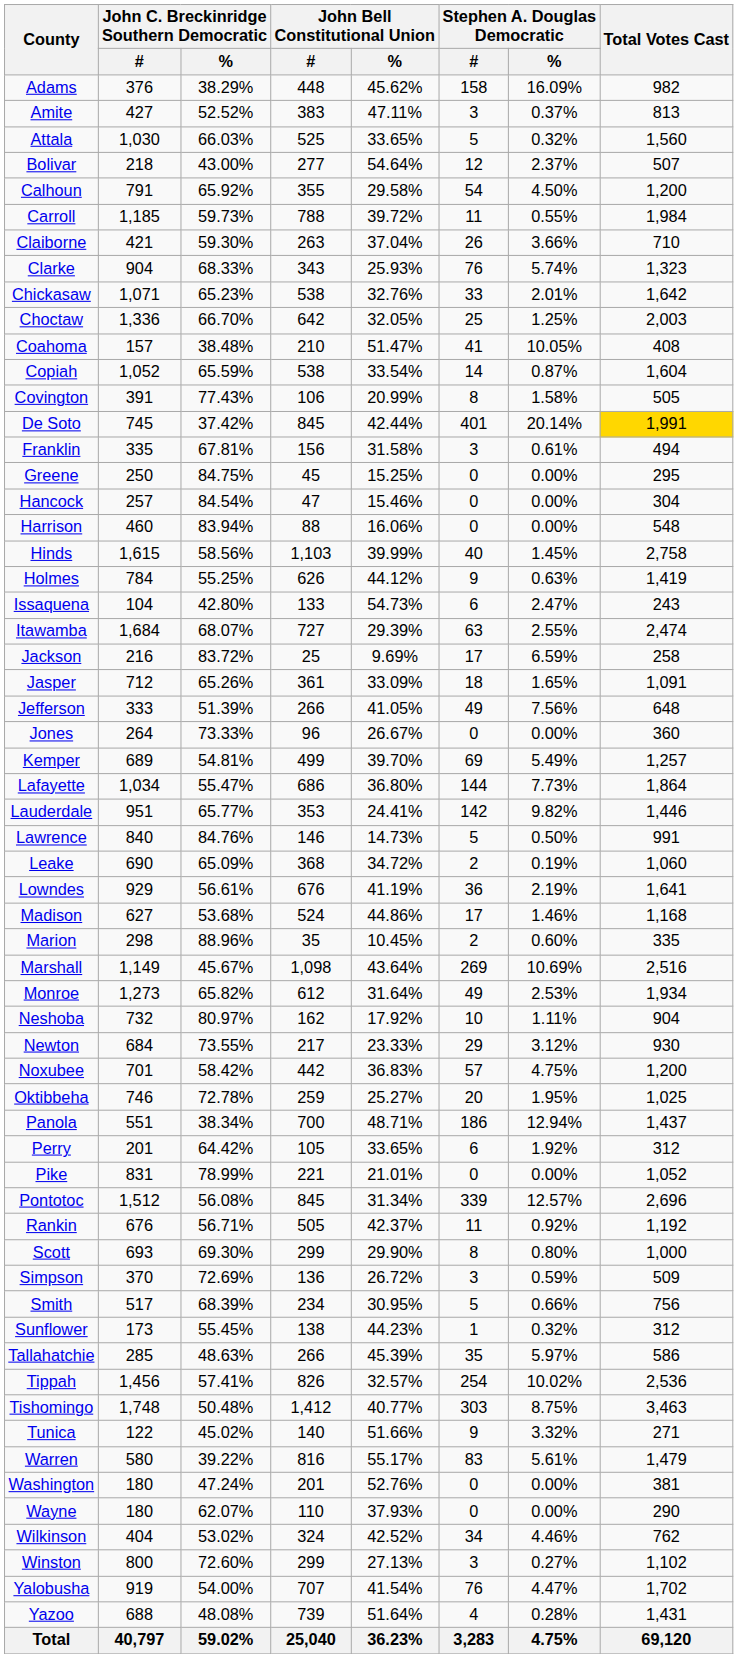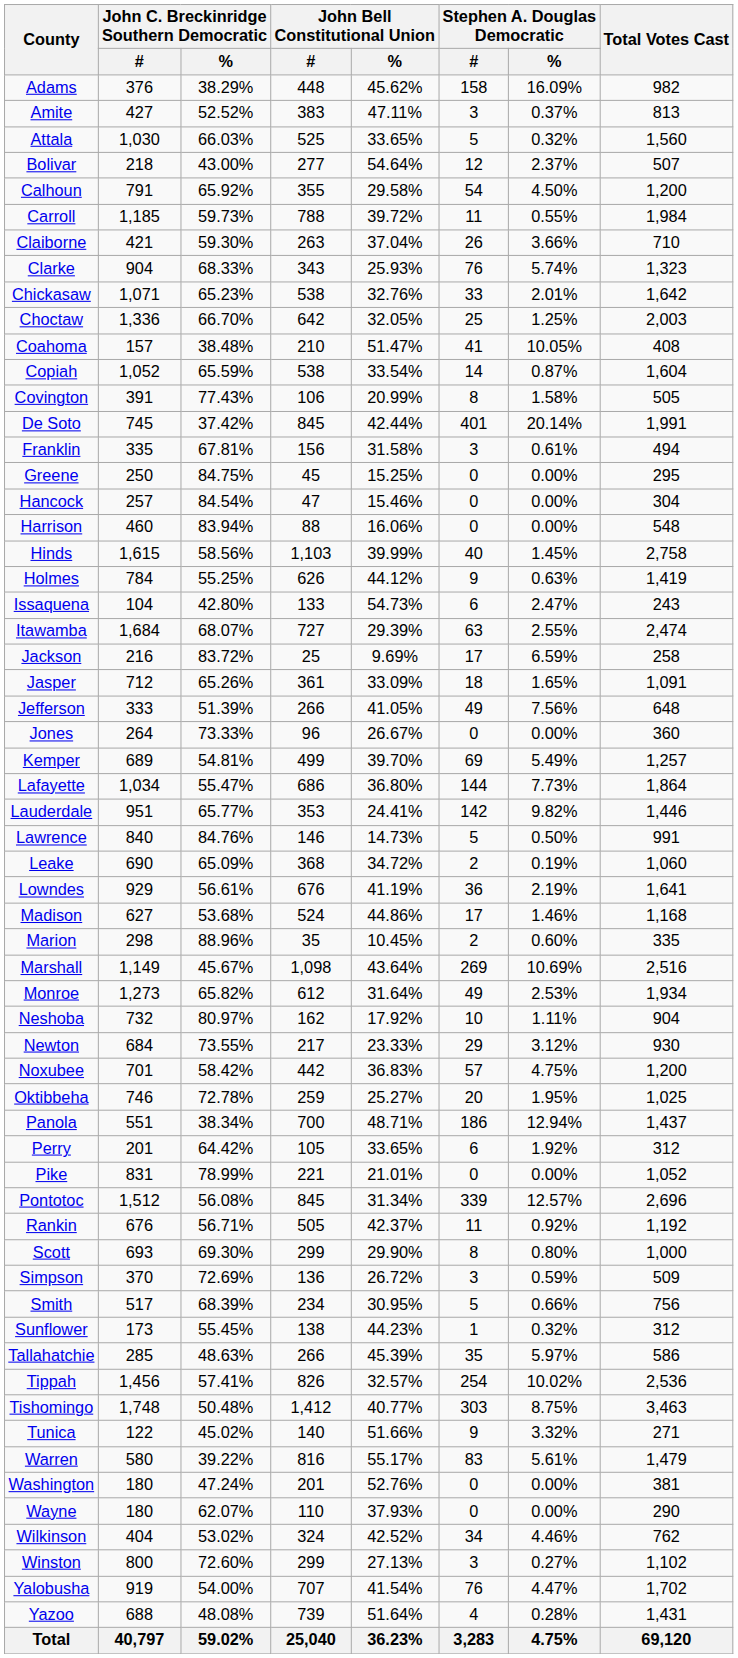De Soto | Total Votes Cast: gold background -> no background
